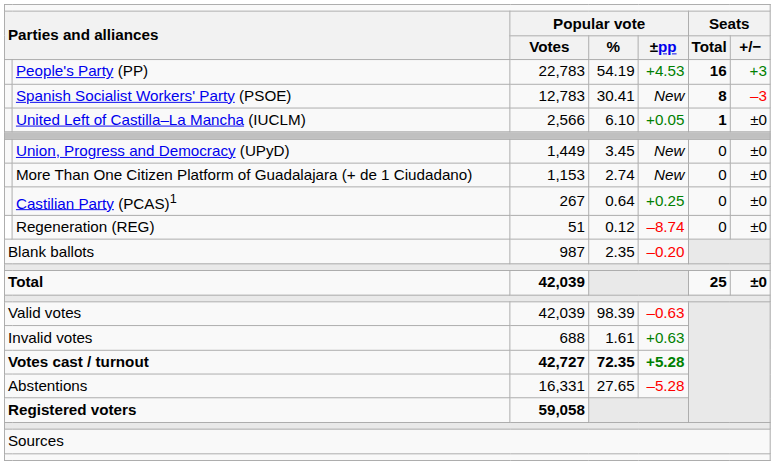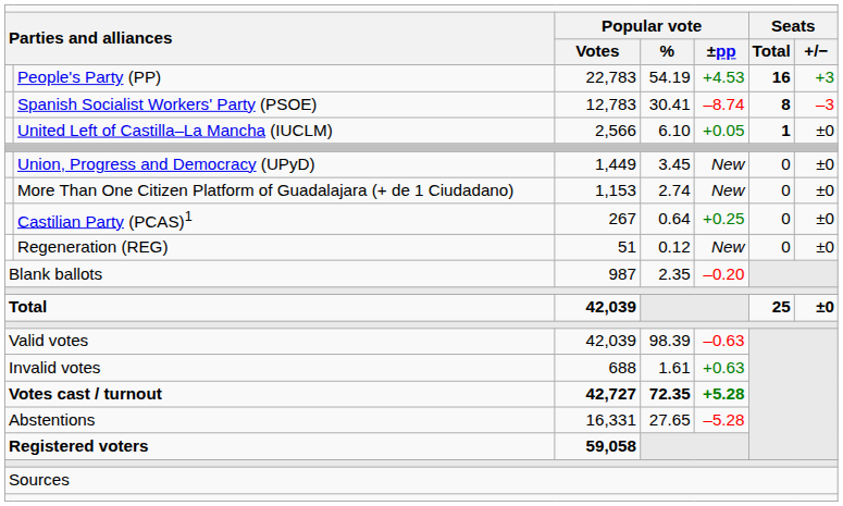Spanish Socialist Workers' Party (PSOE) | column 5: New -> –8.74
Regeneration (REG) | column 5: –8.74 -> New
